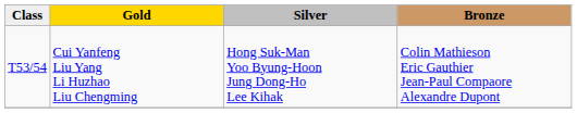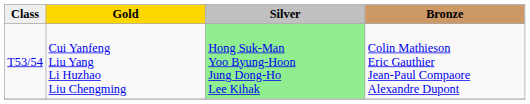Cui Yanfeng Liu Yang Li Huzhao Liu Chengming | Silver: no background -> lightgreen background
